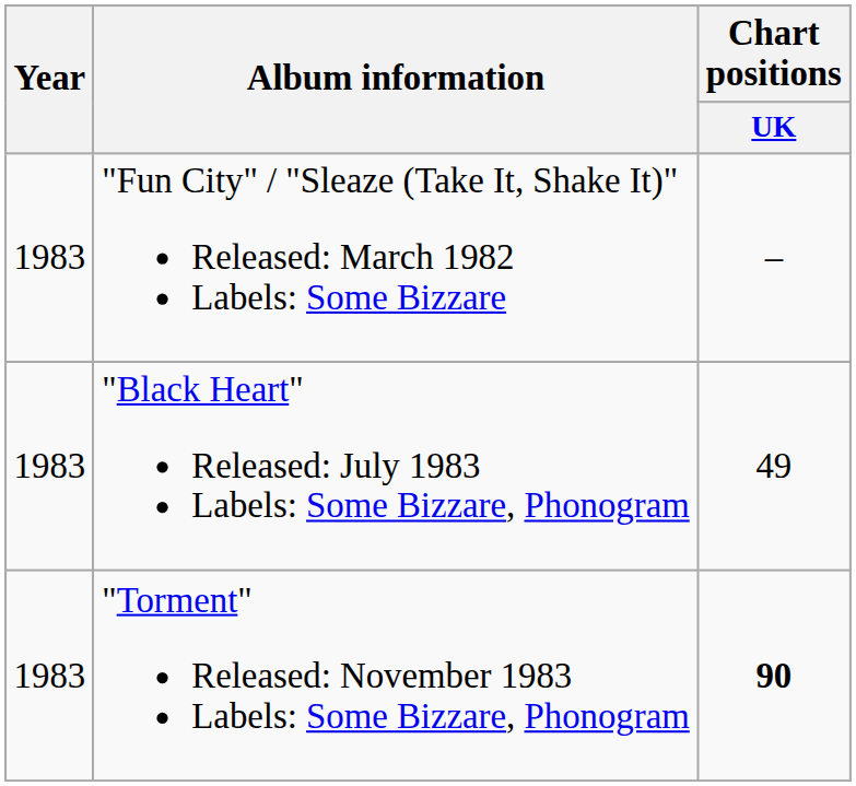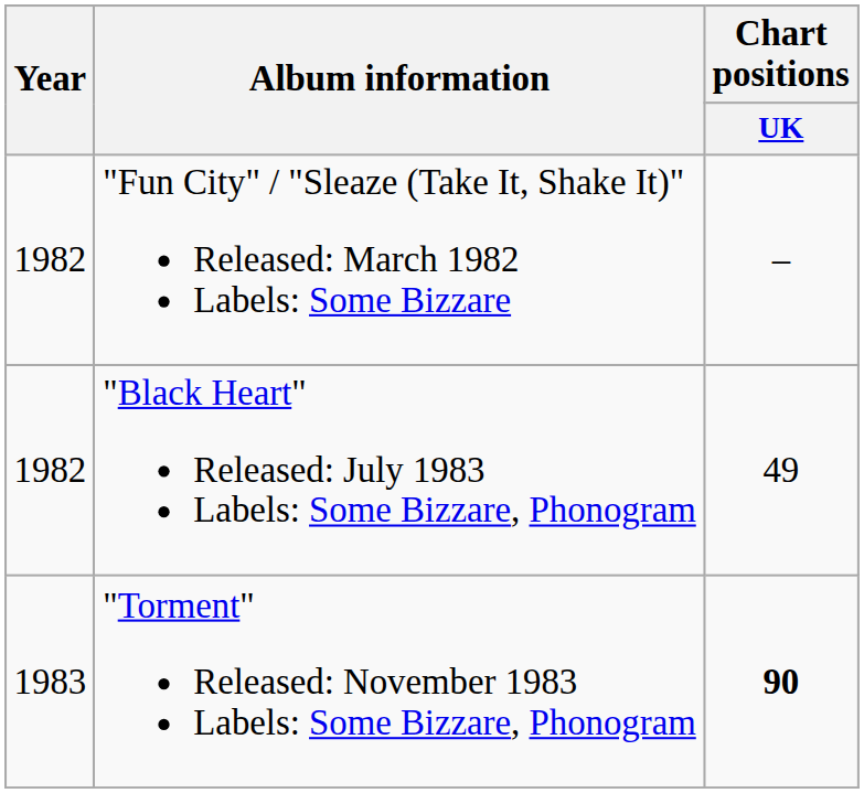row 3 | Year: 1983 -> 1982
row 4 | Year: 1983 -> 1982
